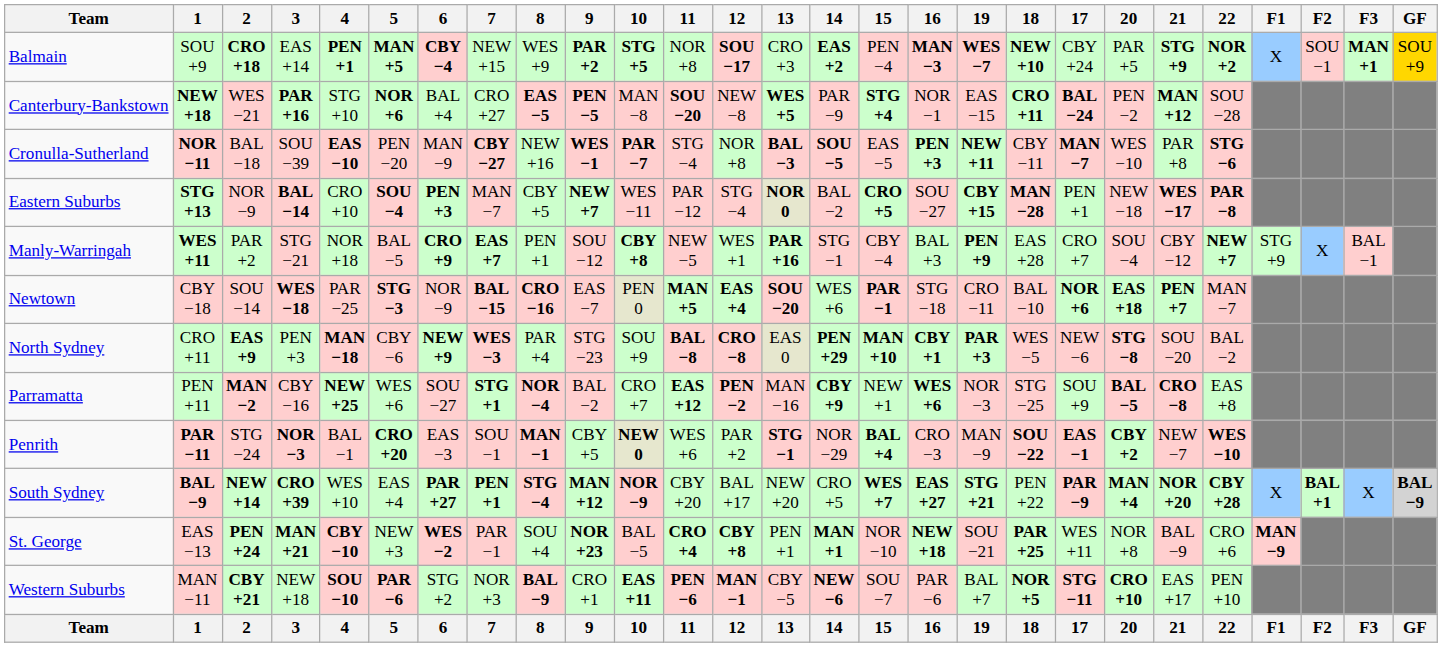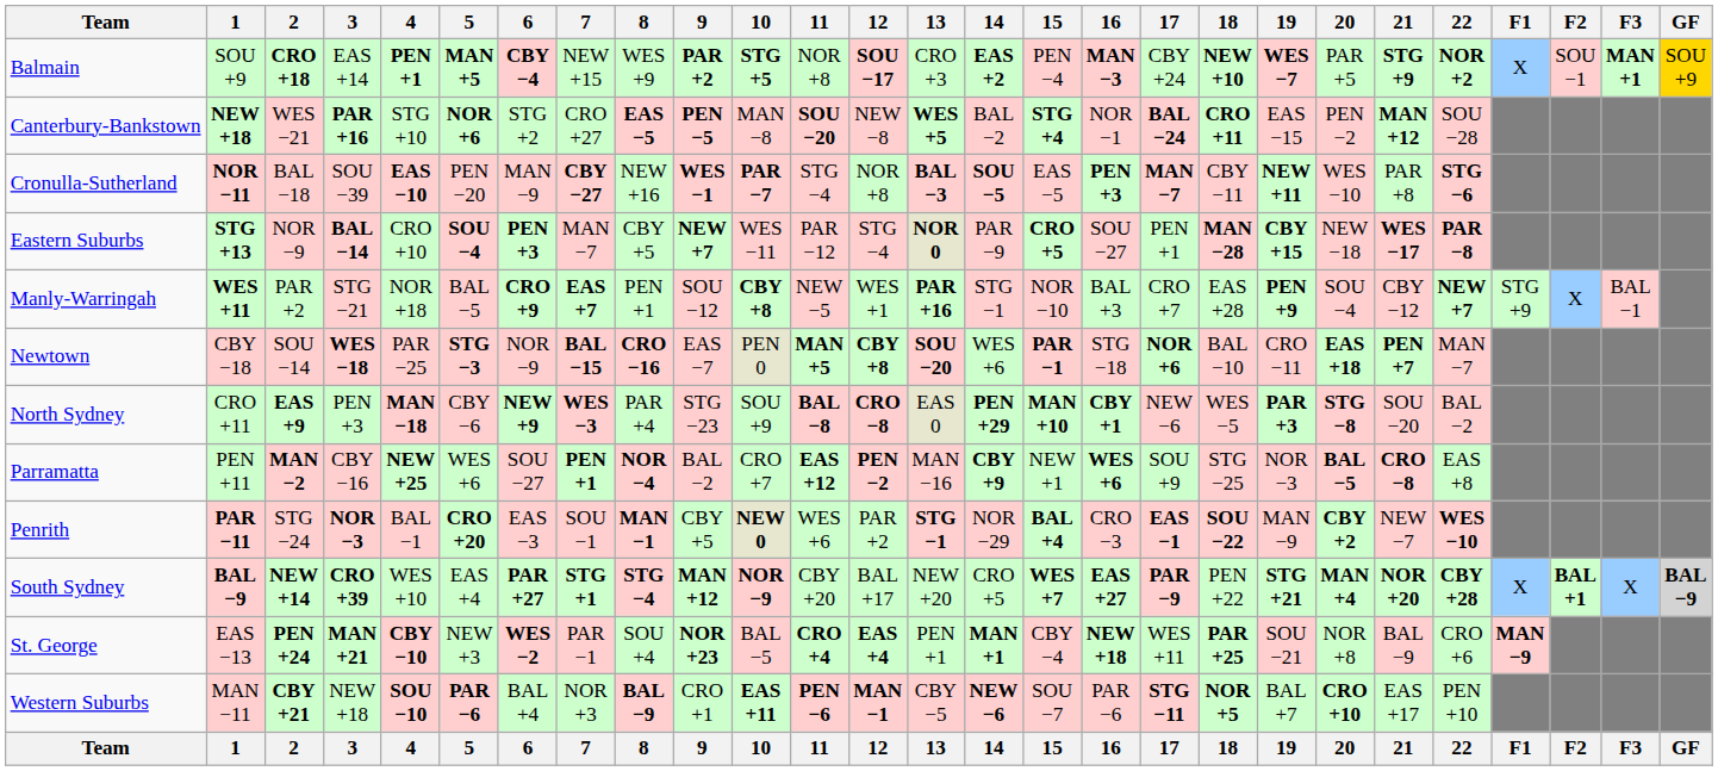columns swapped: 17 <-> 19
Canterbury-Bankstown | 6: BAL +4 -> STG +2
Canterbury-Bankstown | 14: PAR −9 -> BAL −2
Eastern Suburbs | 14: BAL −2 -> PAR −9
Manly-Warringah | 15: CBY −4 -> NOR −10
Newtown | 12: EAS +4 -> CBY +8
Parramatta | 7: STG +1 -> PEN +1
South Sydney | 7: PEN +1 -> STG +1
St. George | 12: CBY +8 -> EAS +4
St. George | 15: NOR −10 -> CBY −4
Western Suburbs | 6: STG +2 -> BAL +4
